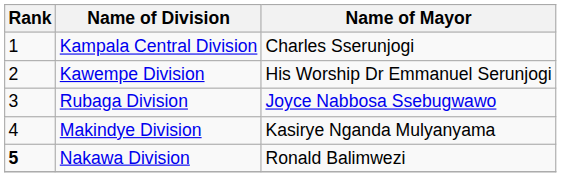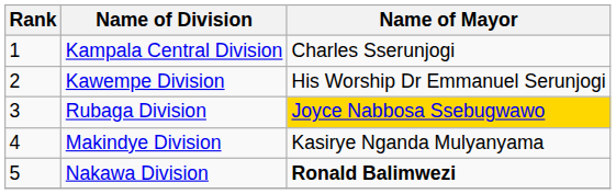Rubaga Division | Name of Mayor: no background -> gold background
Nakawa Division | Rank: bold -> normal
Nakawa Division | Name of Mayor: normal -> bold
